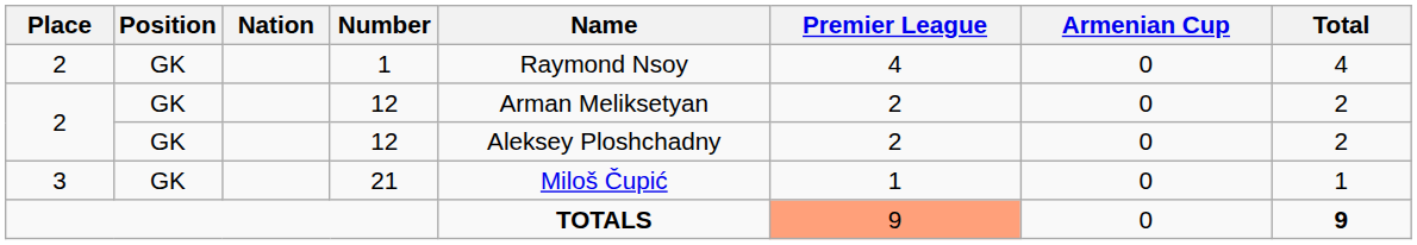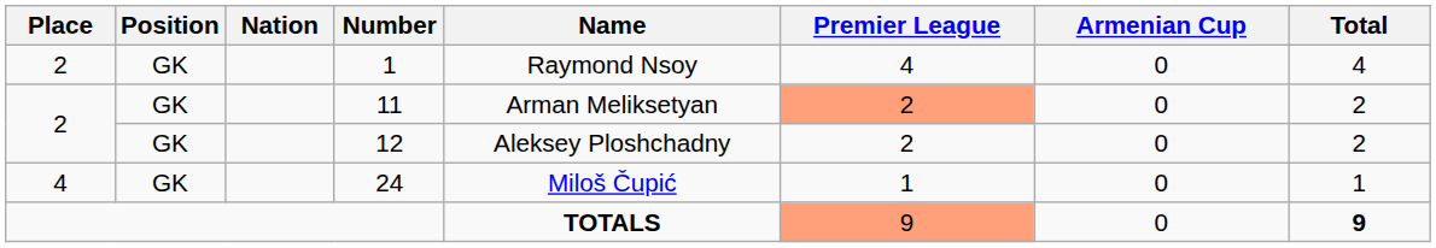row 3 | Number: 12 -> 11
row 3 | Premier League: no background -> lightsalmon background
row 5 | Place: 3 -> 4
row 5 | Number: 21 -> 24
